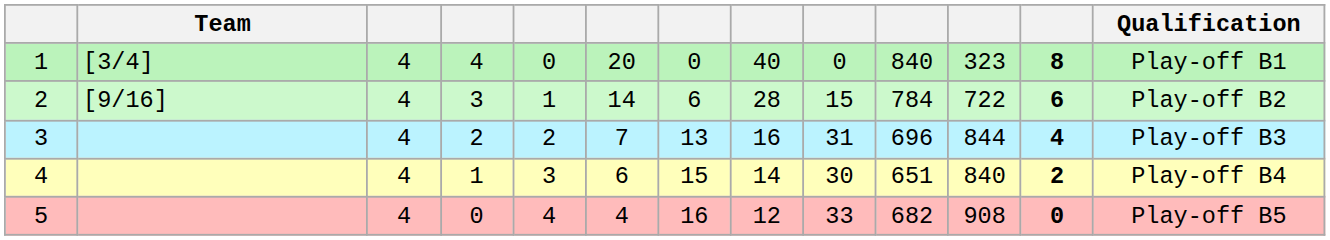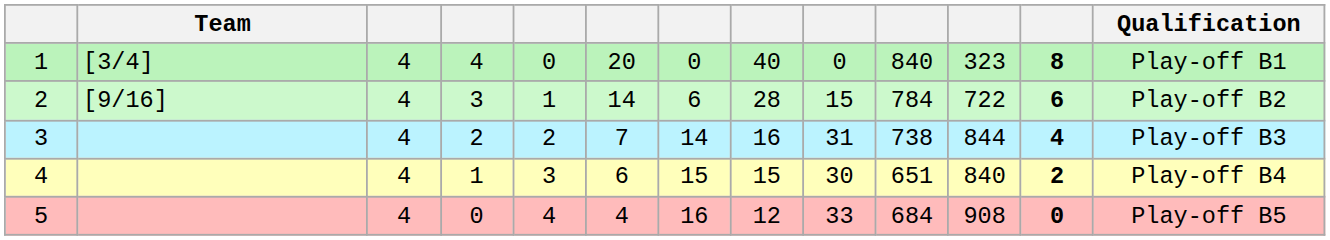row 4 | column 7: 13 -> 14
row 4 | column 10: 696 -> 738
row 5 | column 8: 14 -> 15
row 6 | column 10: 682 -> 684
